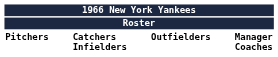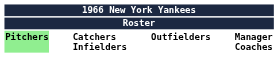Pitchers | column 1: no background -> lightgreen background
